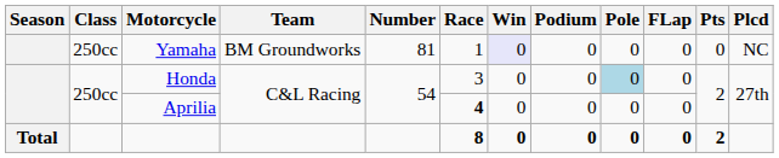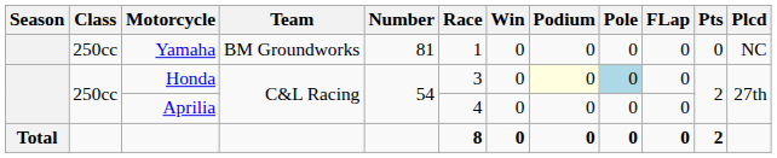Yamaha | Win: lavender background -> no background
Honda | Podium: no background -> lightyellow background
Aprilia | Race: bold -> normal
